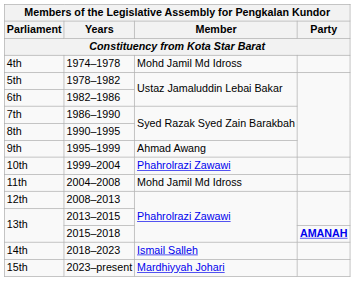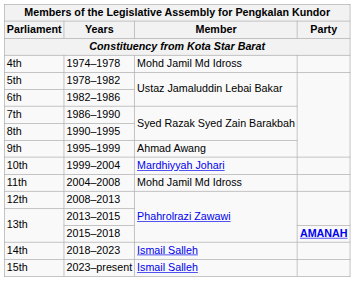10th | Member: Phahrolrazi Zawawi -> Mardhiyyah Johari
15th | Member: Mardhiyyah Johari -> Ismail Salleh
